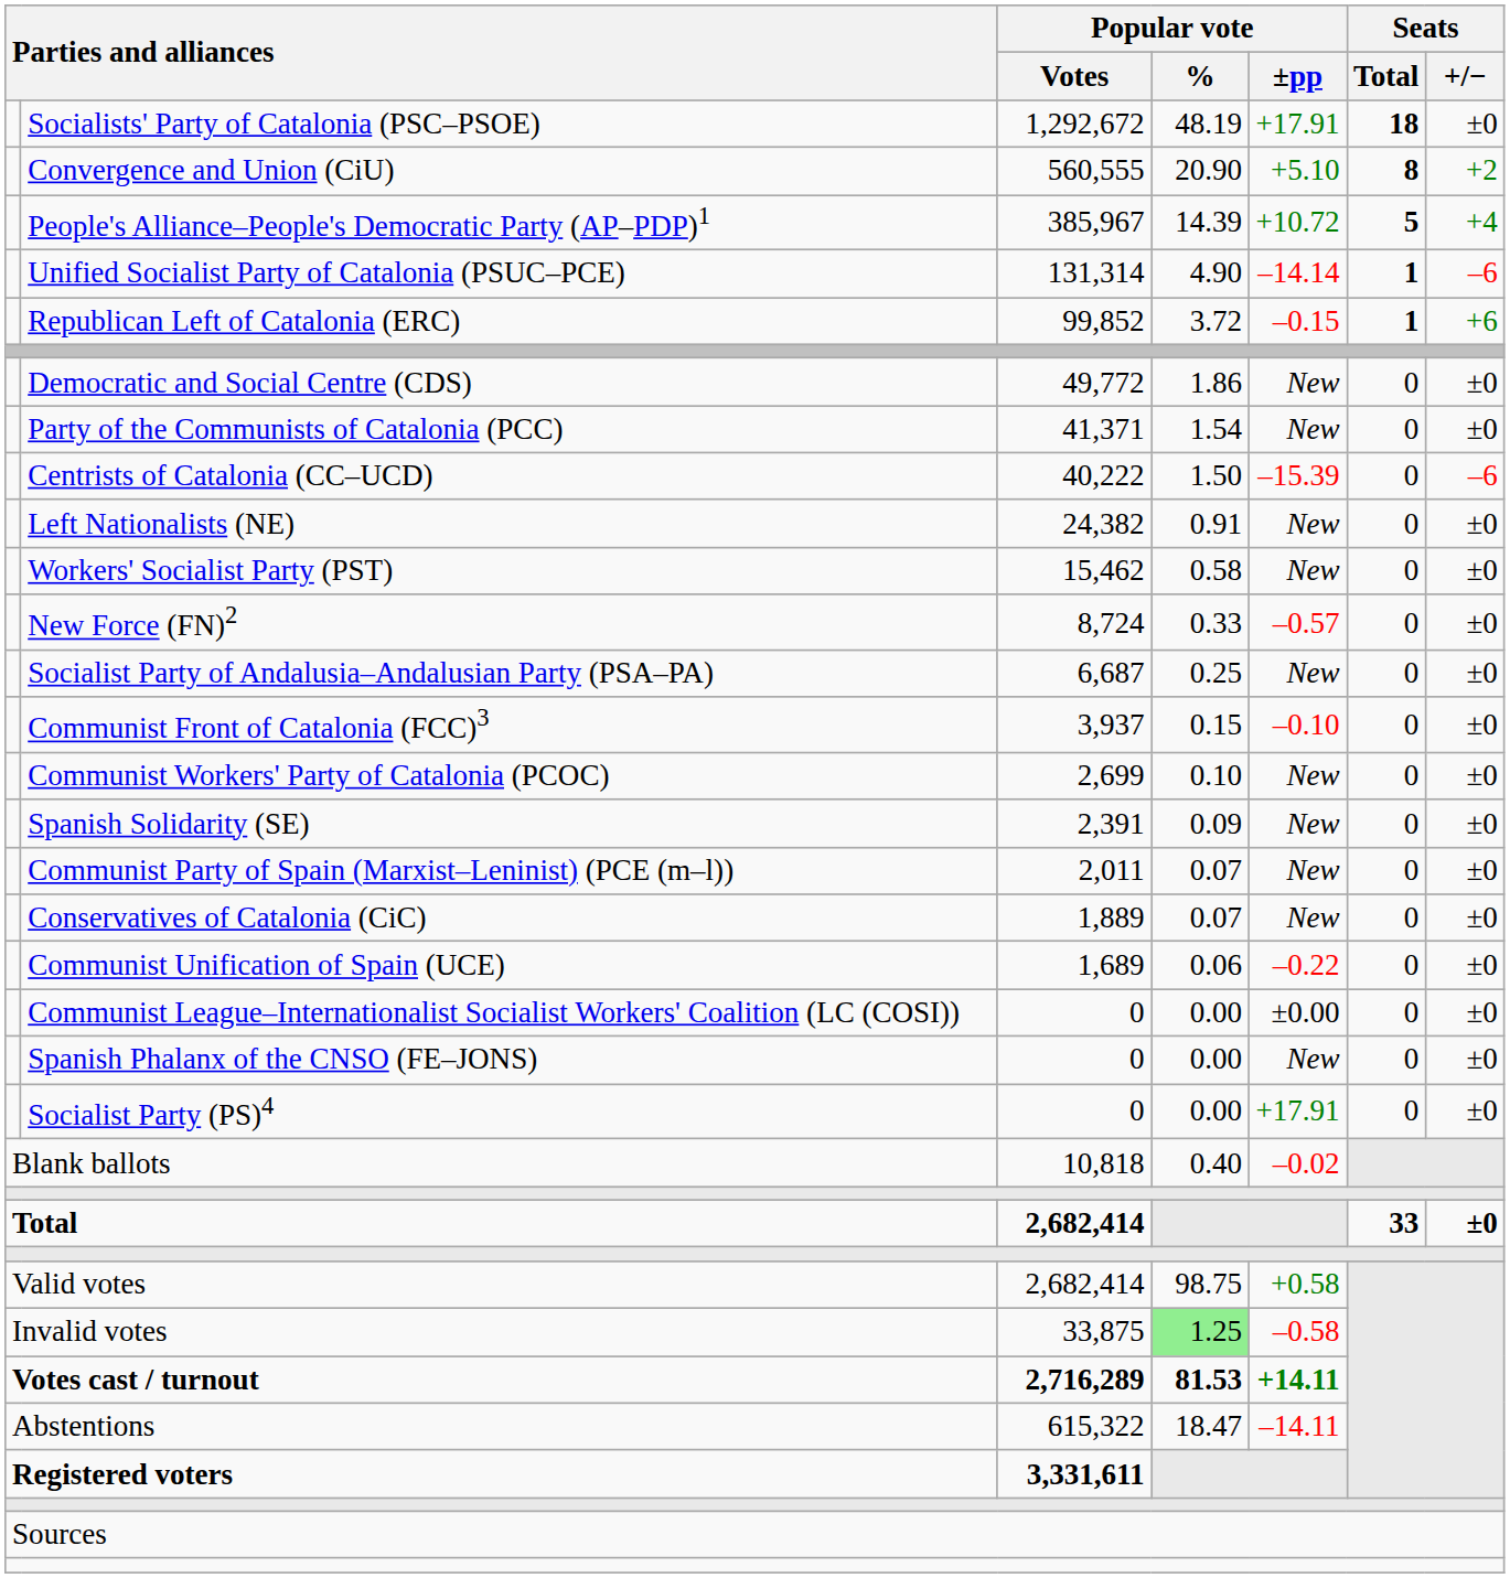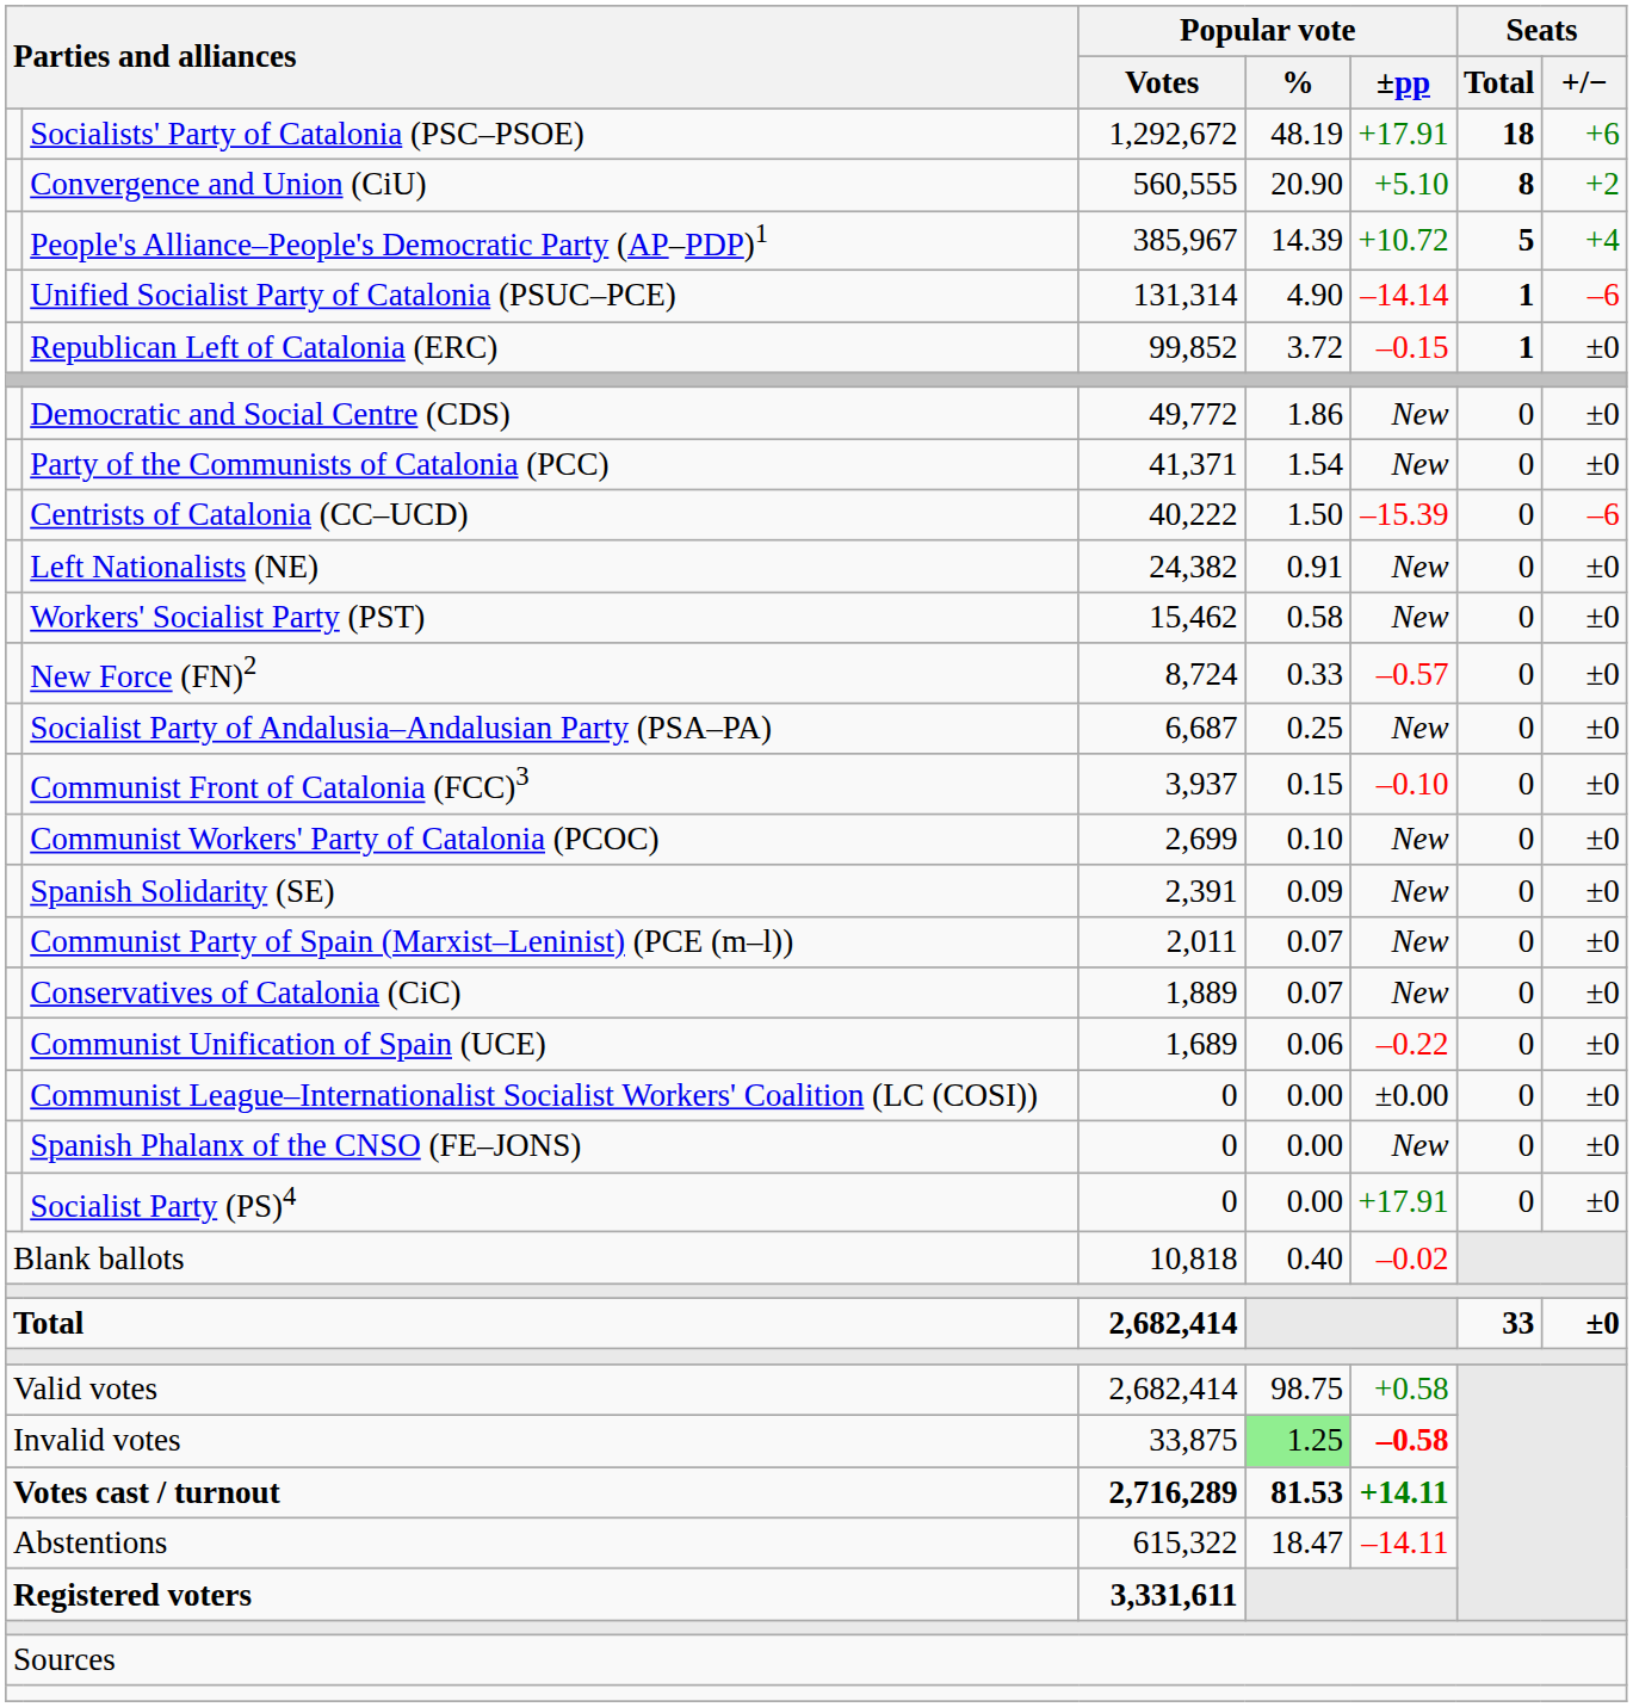Socialists' Party of Catalonia (PSC–PSOE) | Seats / +/−: ±0 -> +6
Republican Left of Catalonia (ERC) | Seats / +/−: +6 -> ±0
Invalid votes | Popular vote / ±pp: normal -> bold
